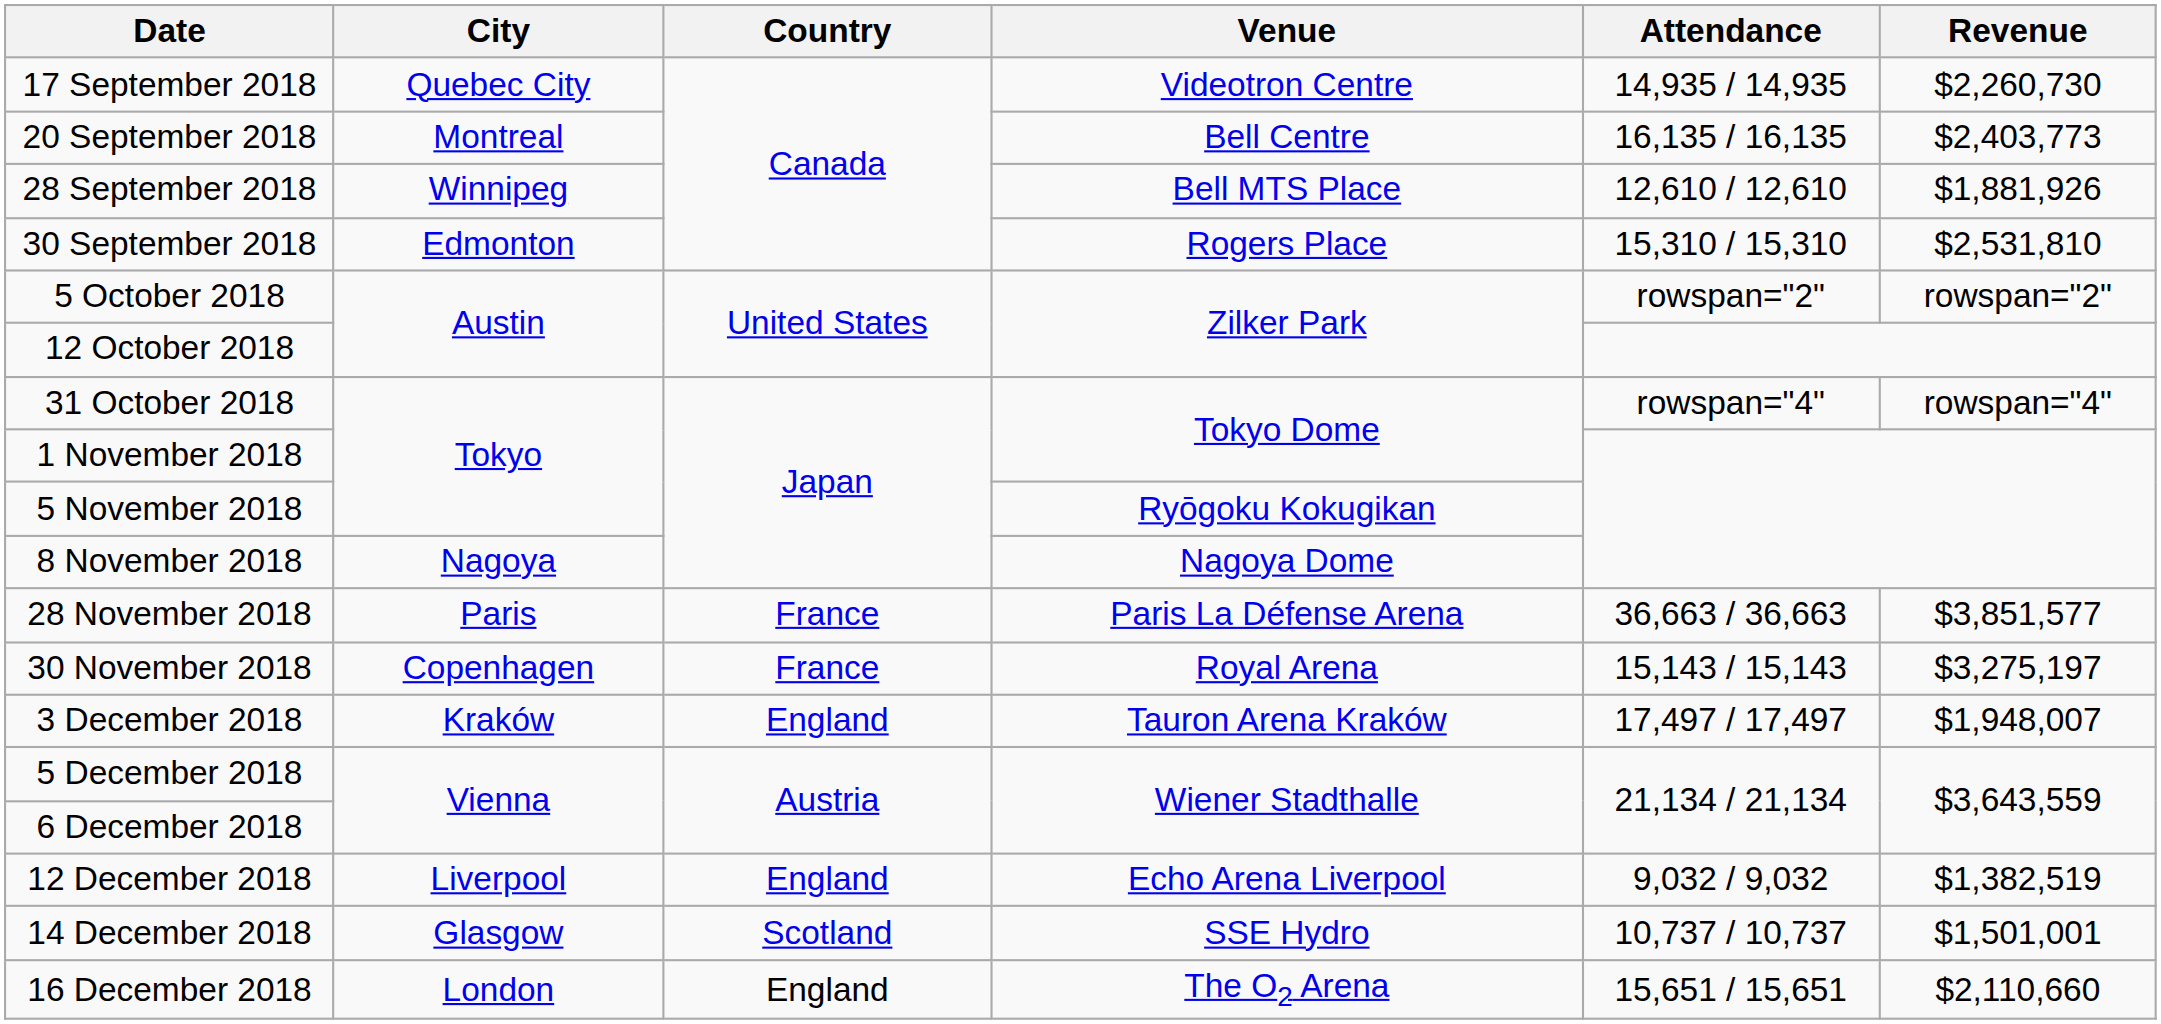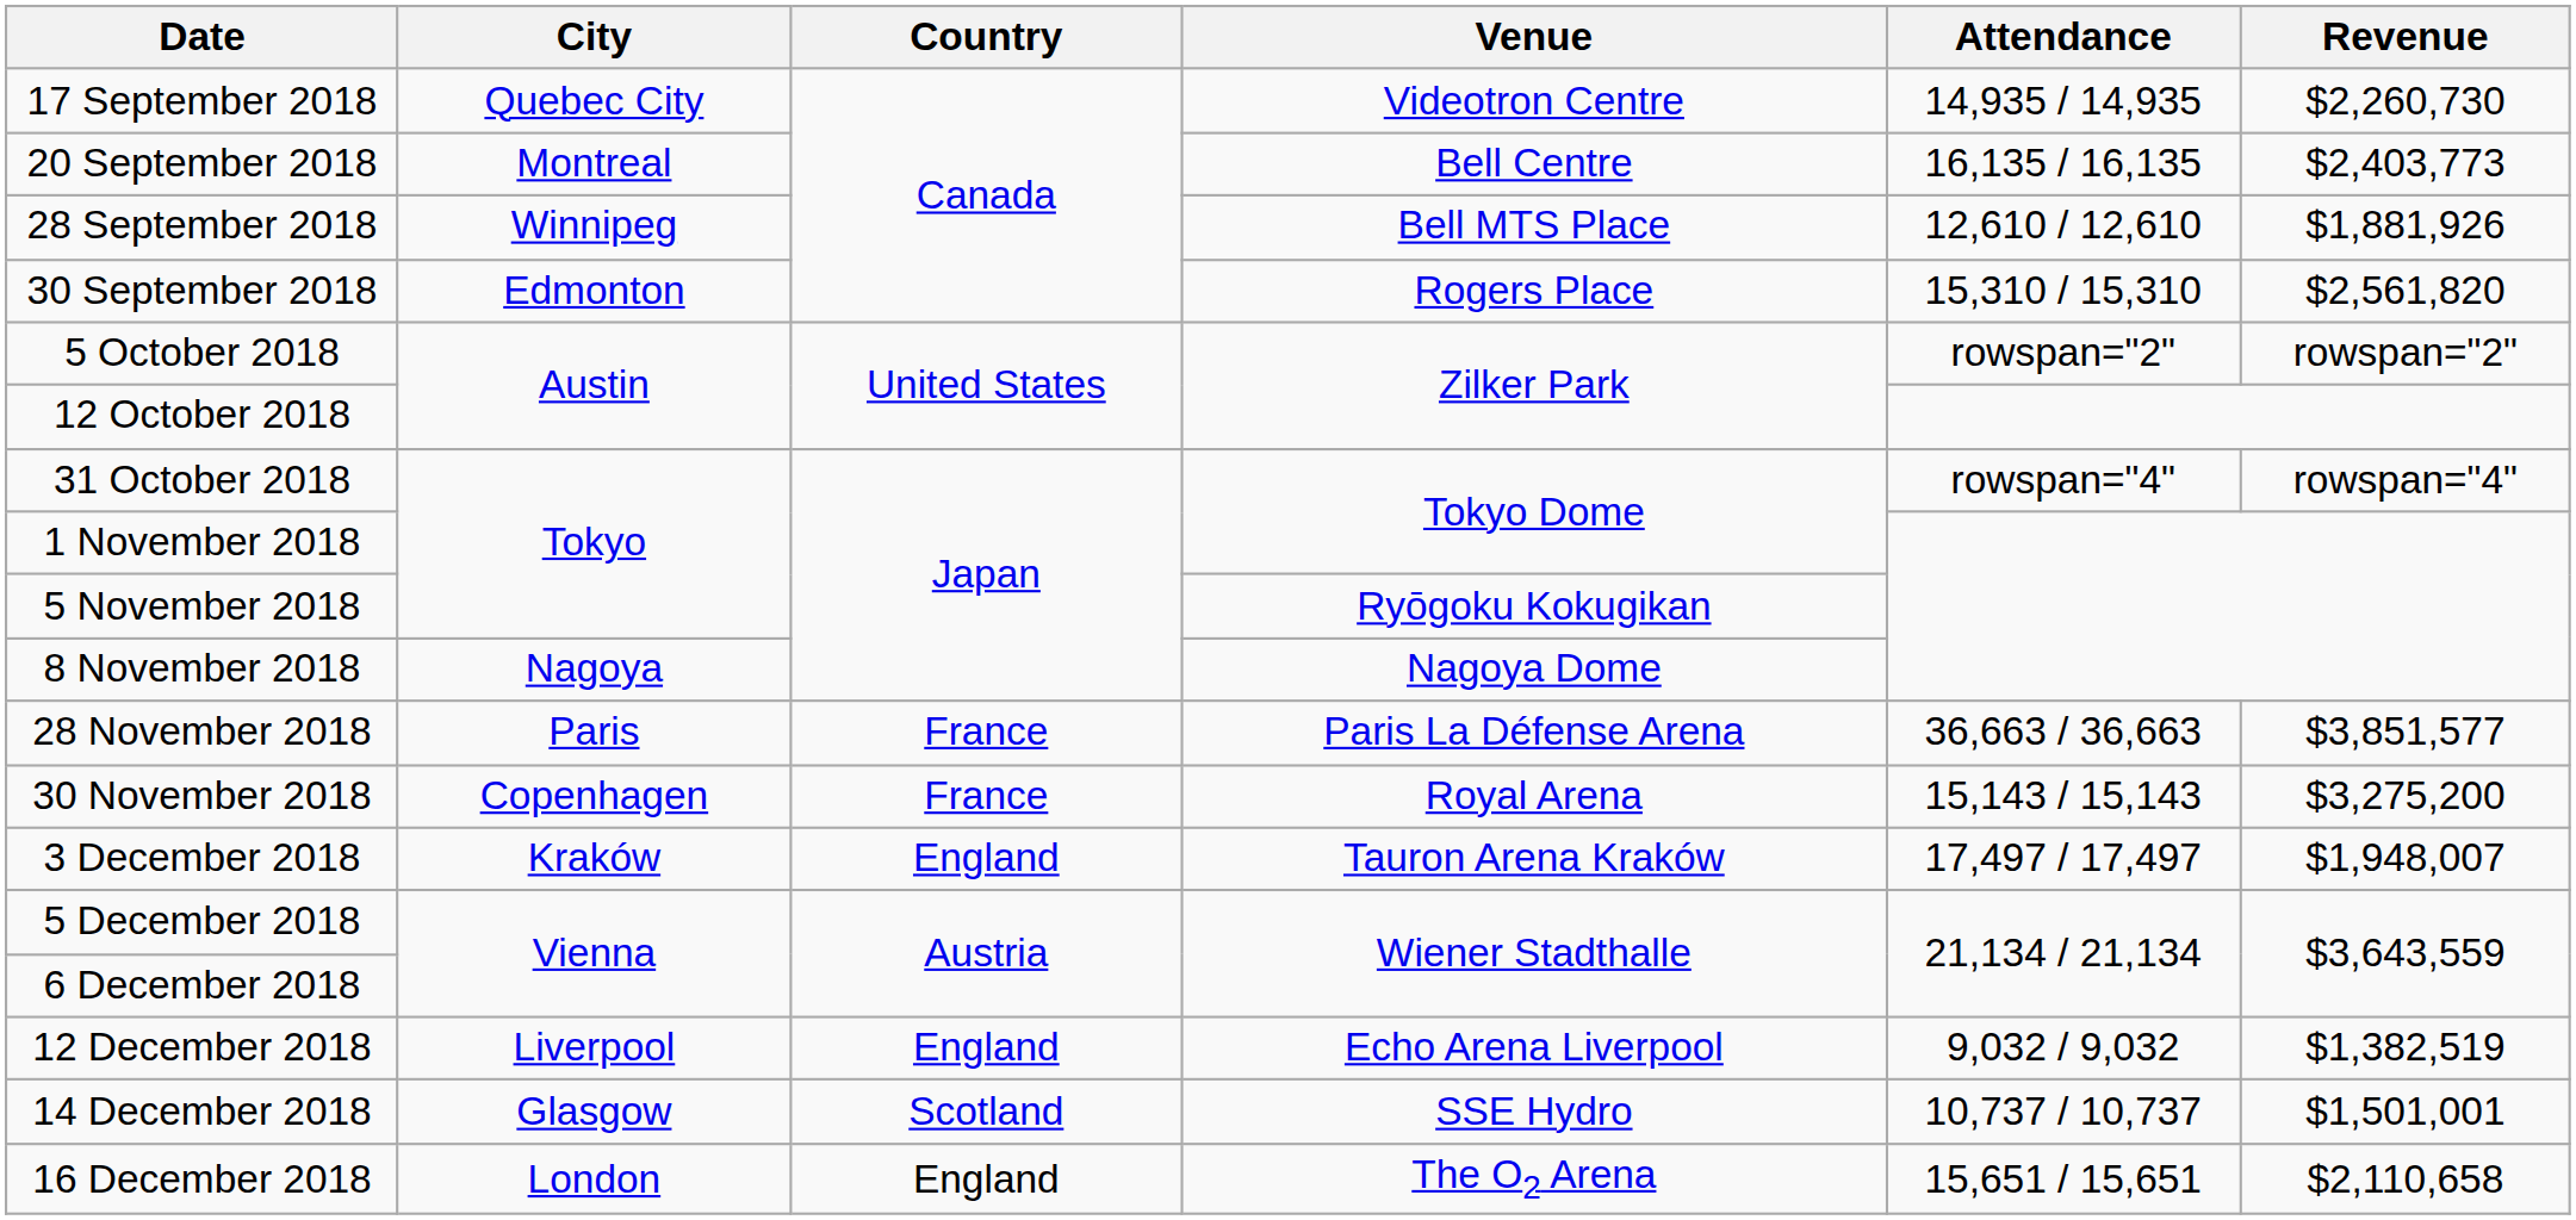30 September 2018 | Revenue: $2,531,810 -> $2,561,820
30 November 2018 | Revenue: $3,275,197 -> $3,275,200
16 December 2018 | Revenue: $2,110,660 -> $2,110,658
